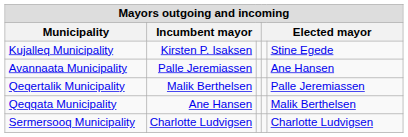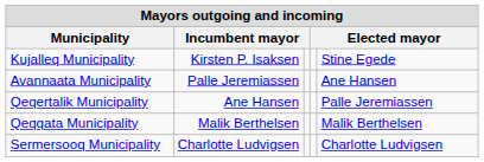Qeqertalik Municipality | column 2: Malik Berthelsen -> Ane Hansen
Qeqqata Municipality | column 2: Ane Hansen -> Malik Berthelsen
